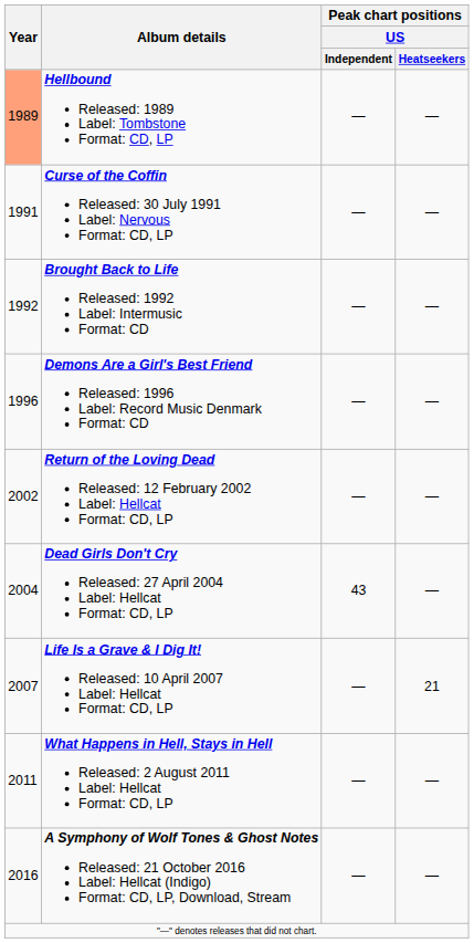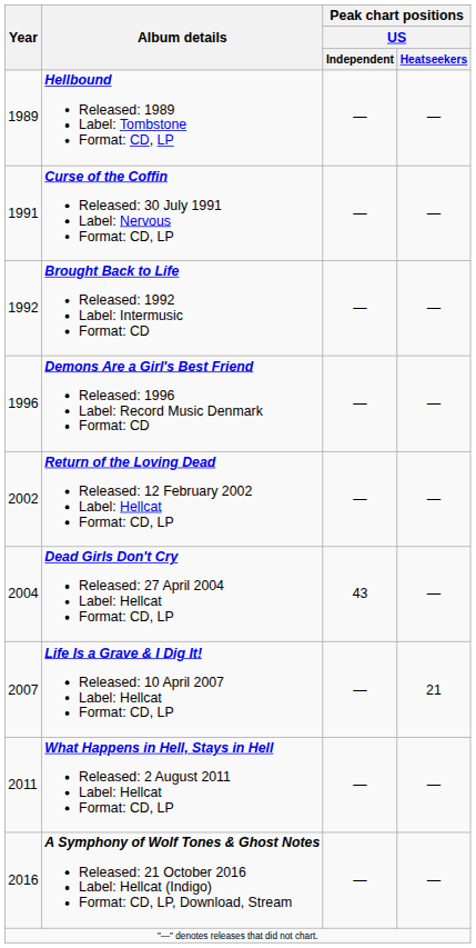Hellbound Released: 1989 Label: Tombstone Format: CD, LP | Year: lightsalmon background -> no background
